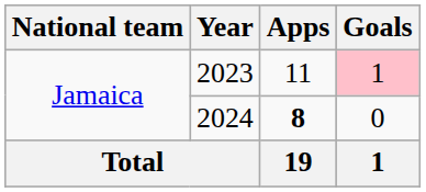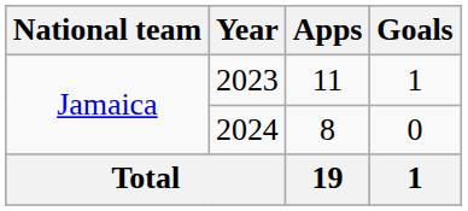2023 | Goals: pink background -> no background
2024 | Apps: bold -> normal
